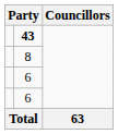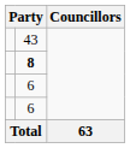43 | column 2: bold -> normal
8 | column 2: normal -> bold
